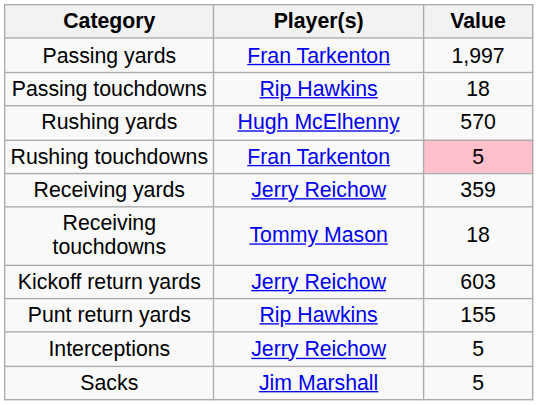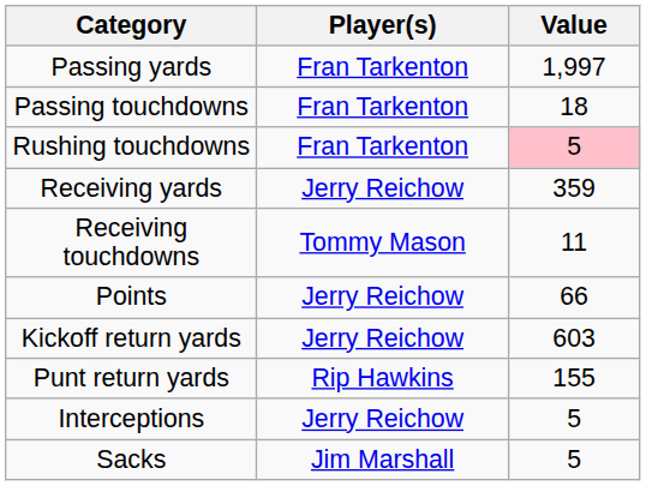Passing touchdowns | Player(s): Rip Hawkins -> Fran Tarkenton
- row: Rushing yards | Hugh McElhenny | 570
Receiving touchdowns | Value: 18 -> 11
+ row: Points | Jerry Reichow | 66
